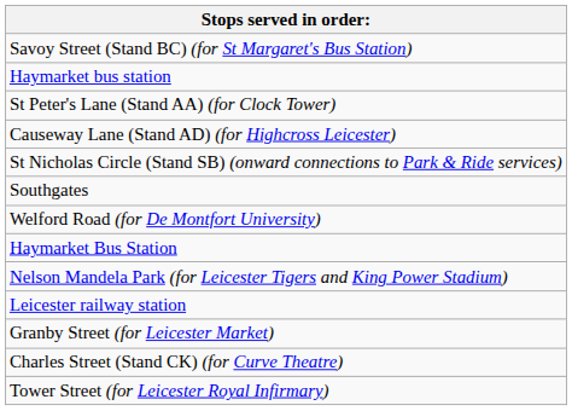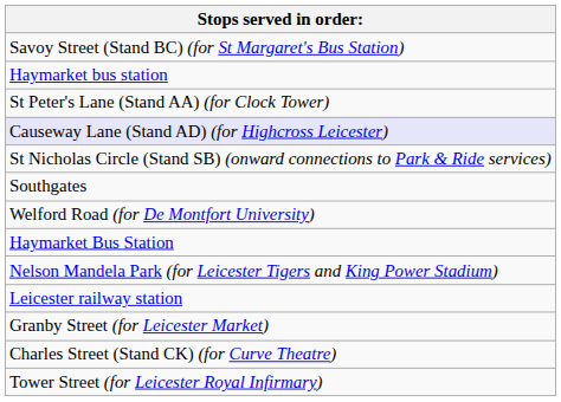row 5 | column 1: no background -> lavender background
